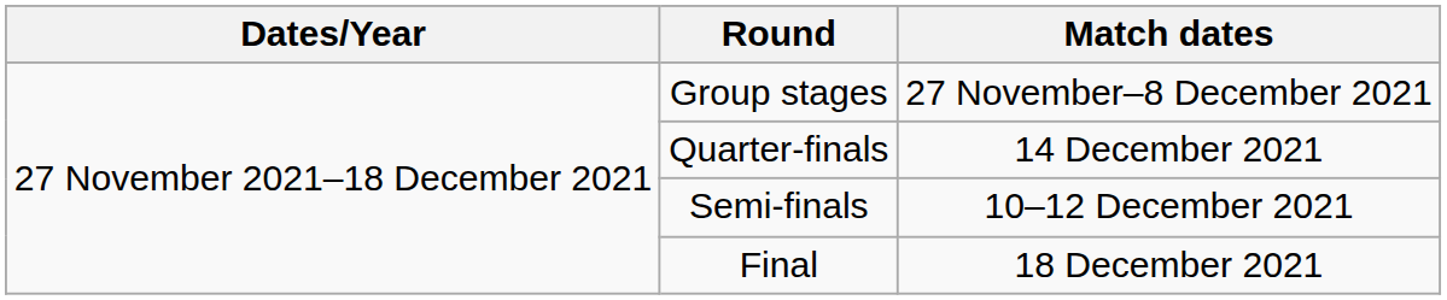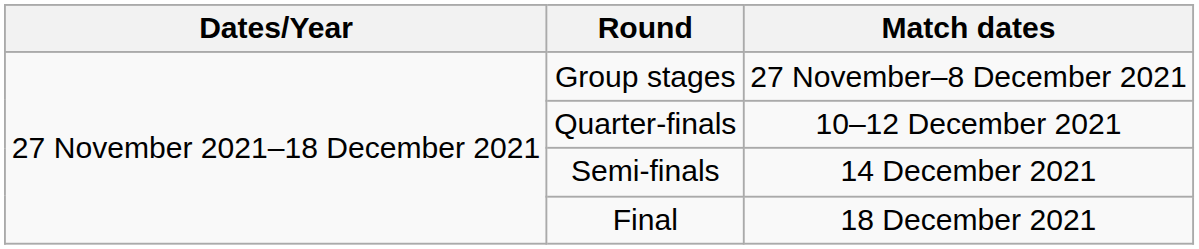Quarter-finals | Match dates: 14 December 2021 -> 10–12 December 2021
Semi-finals | Match dates: 10–12 December 2021 -> 14 December 2021
